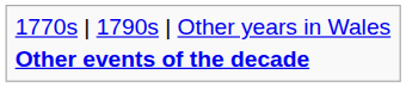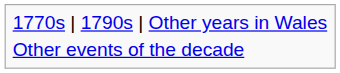row 2 | column 1: bold -> normal
